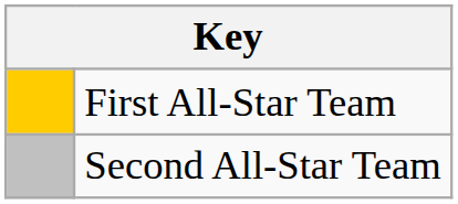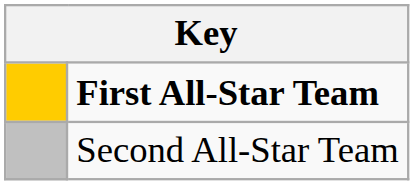row 2 | column 2: normal -> bold
